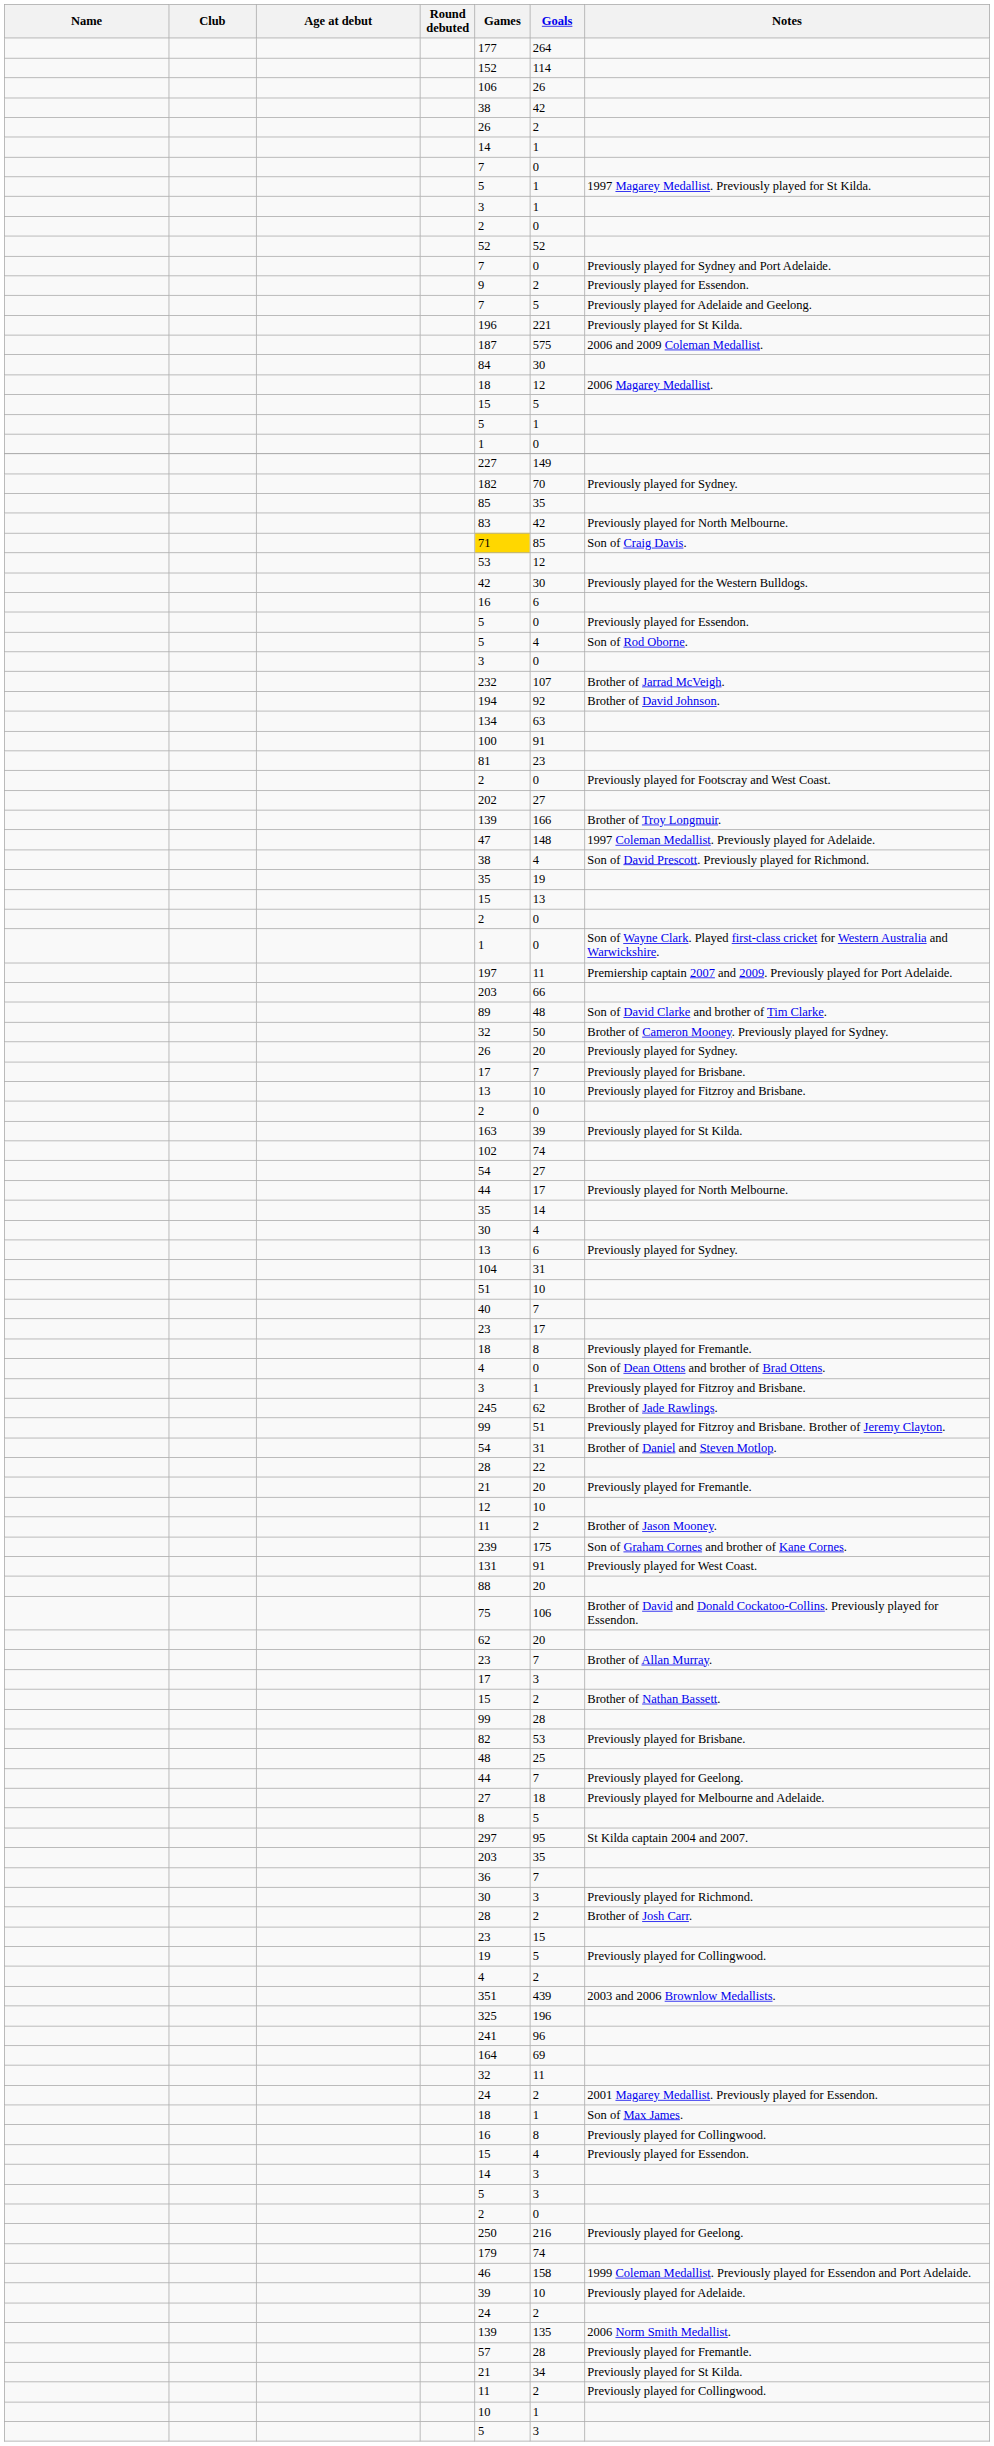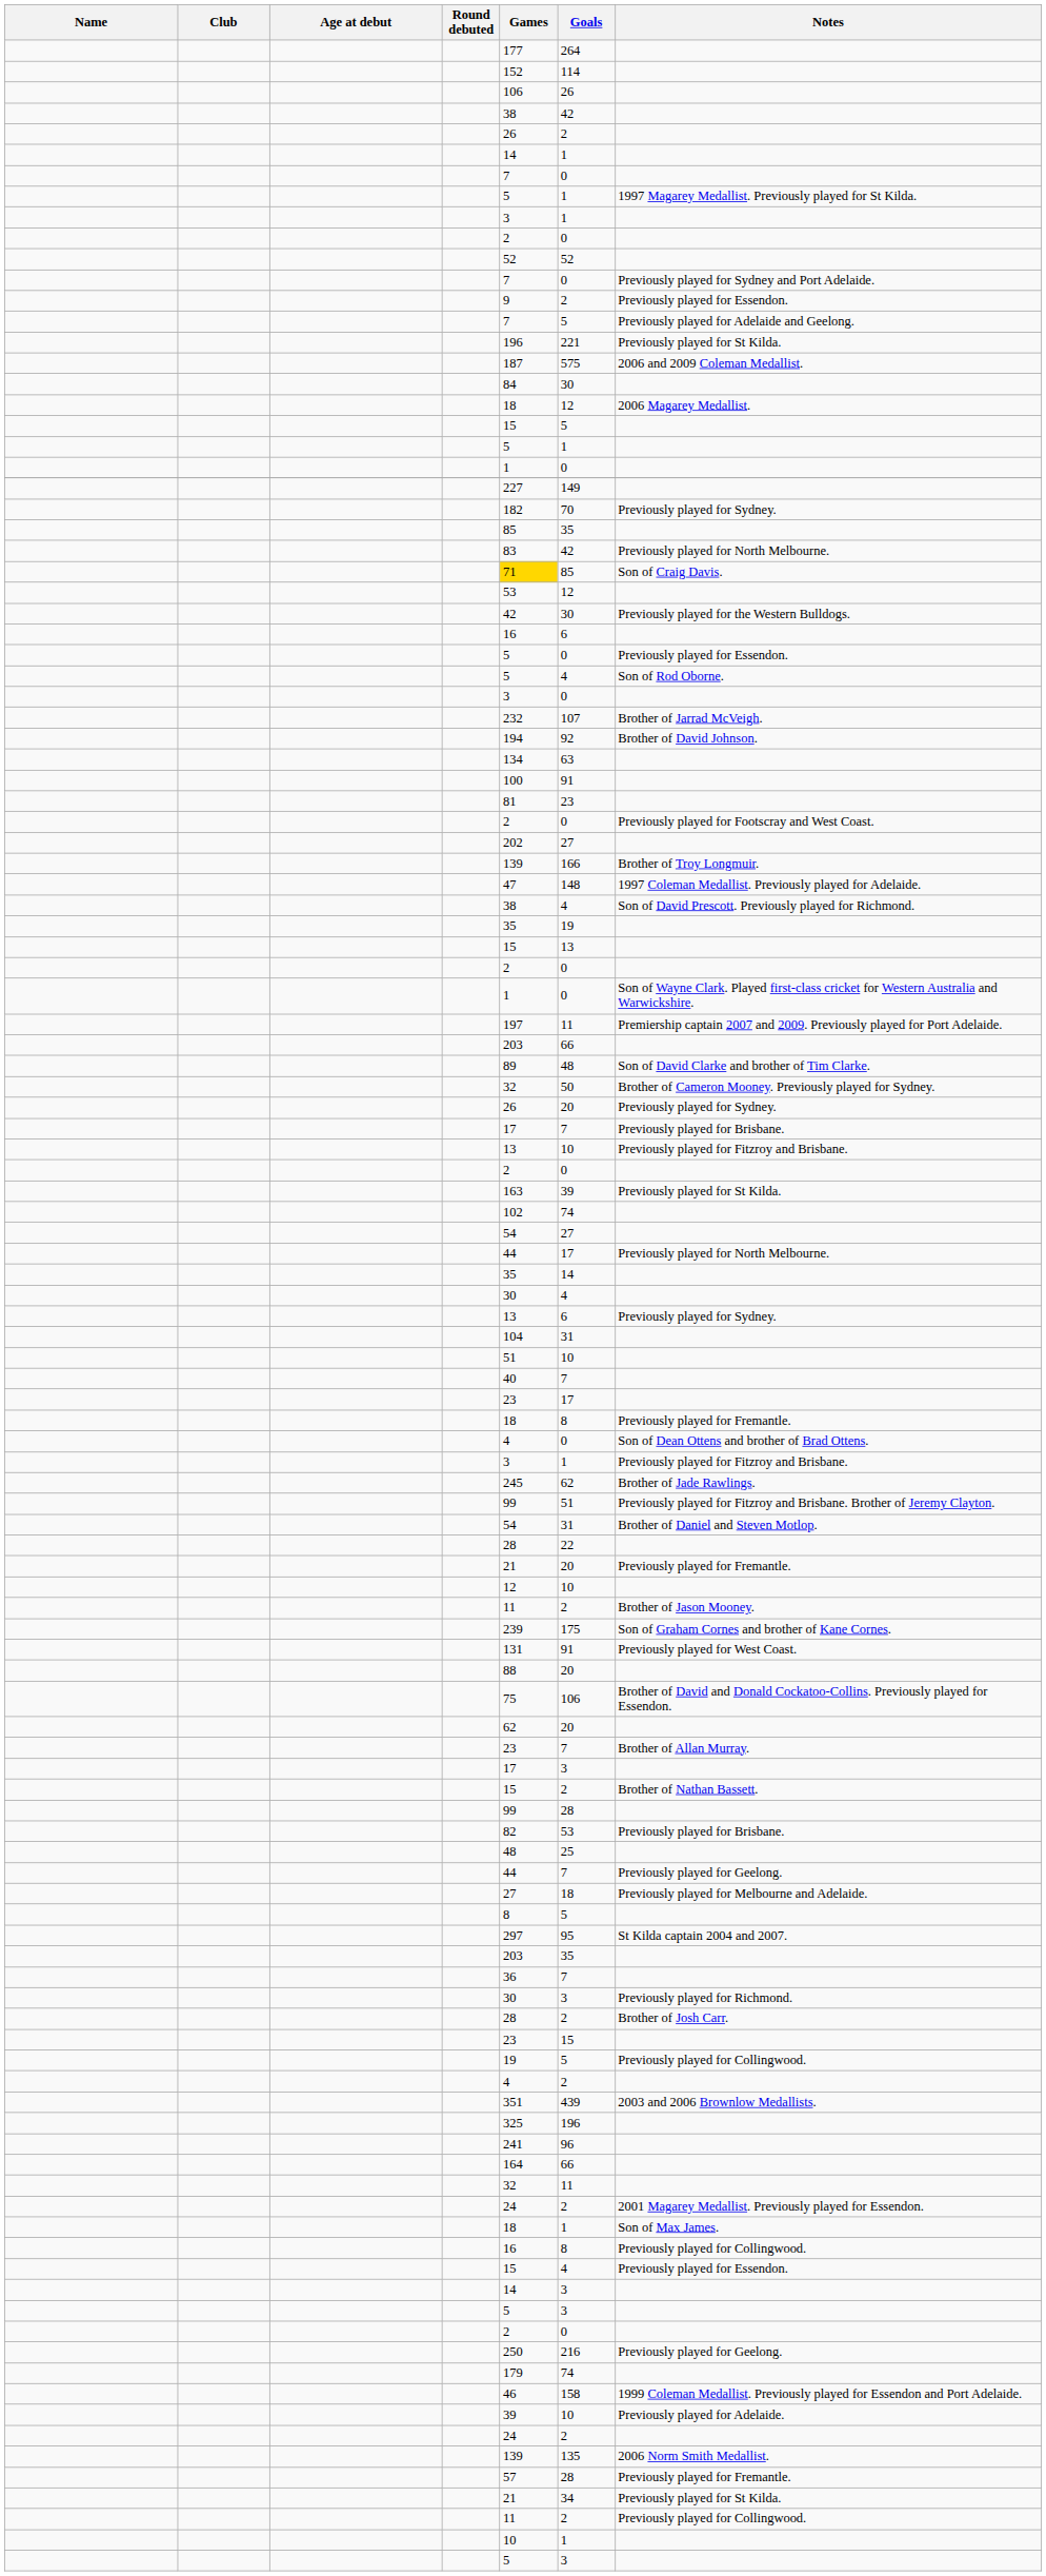row 102 | Goals: 69 -> 66
